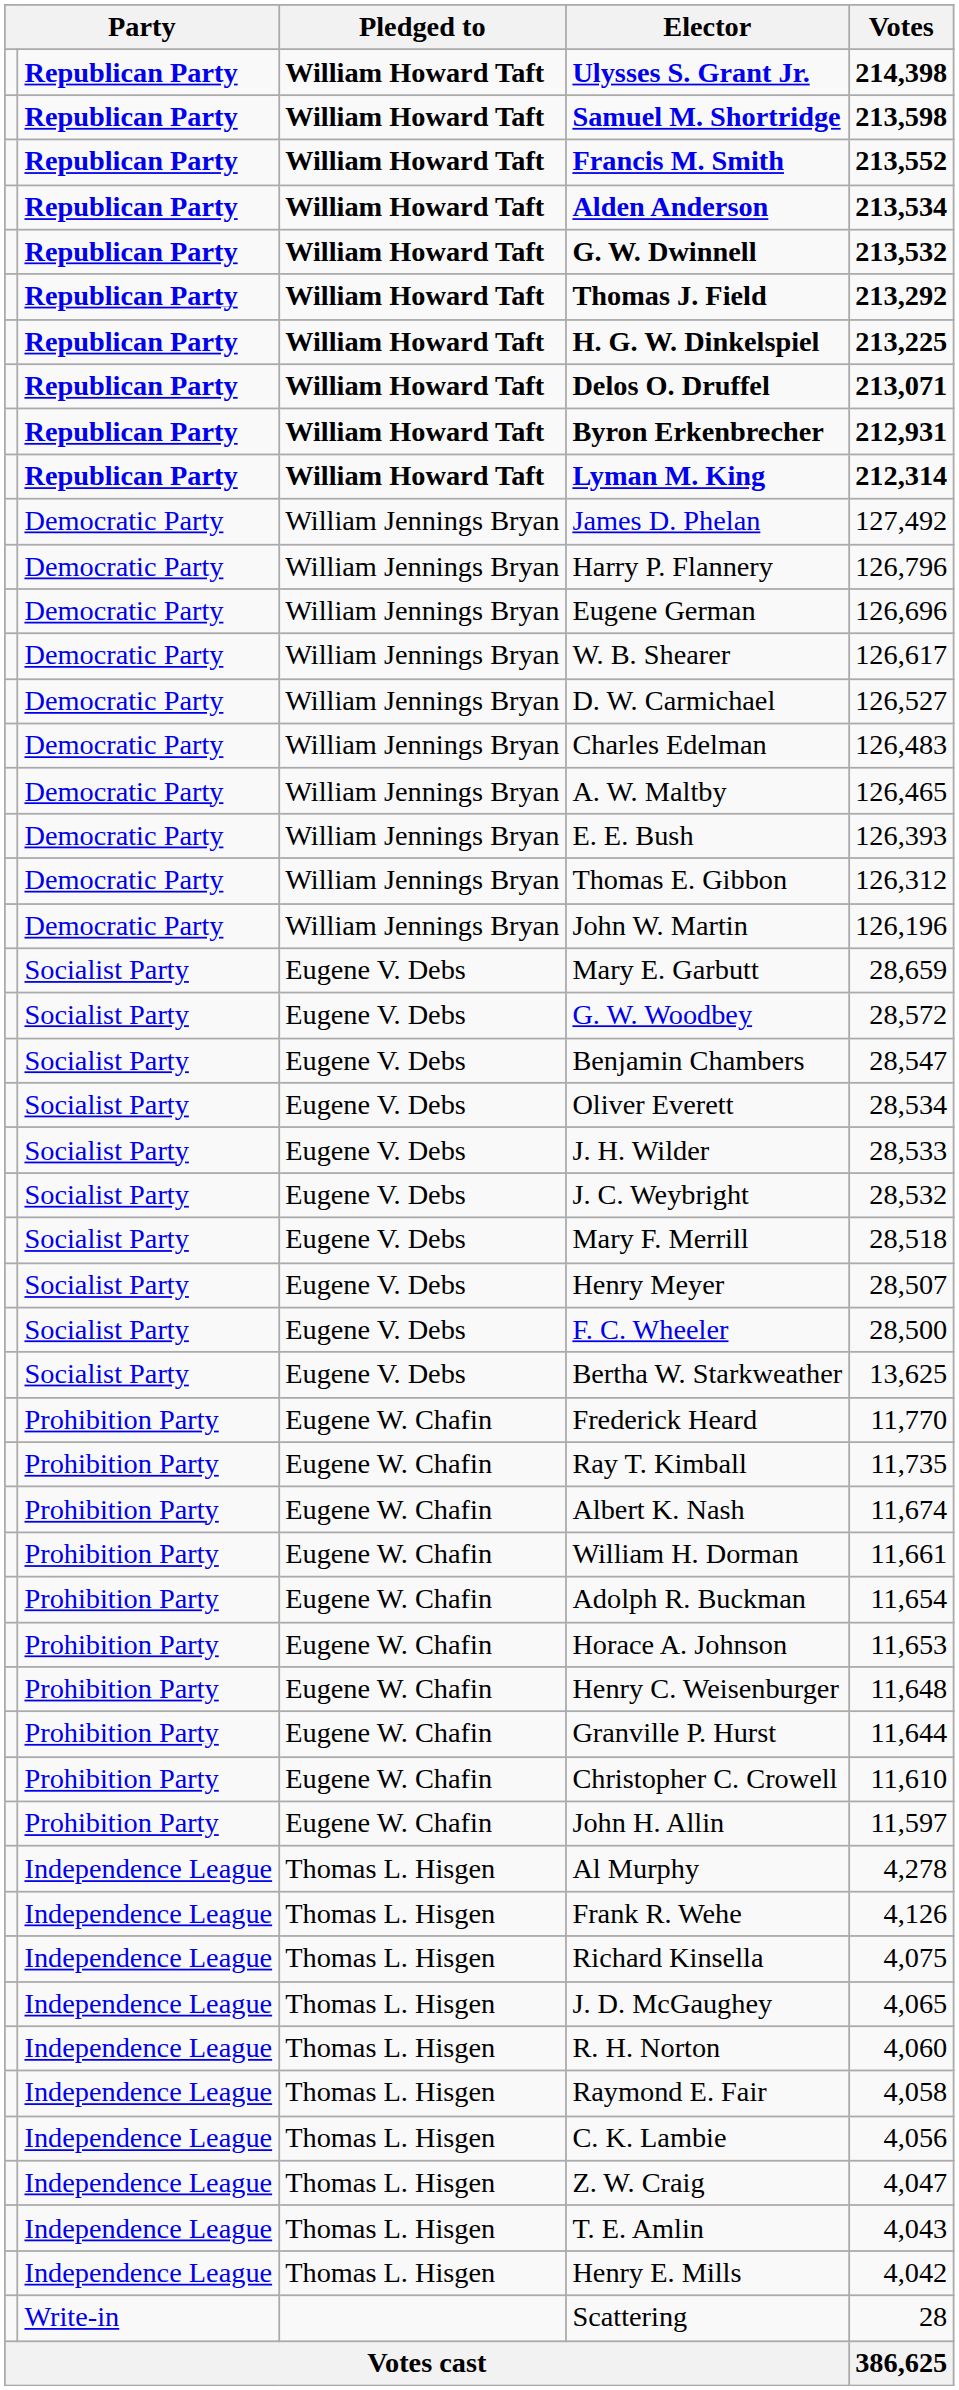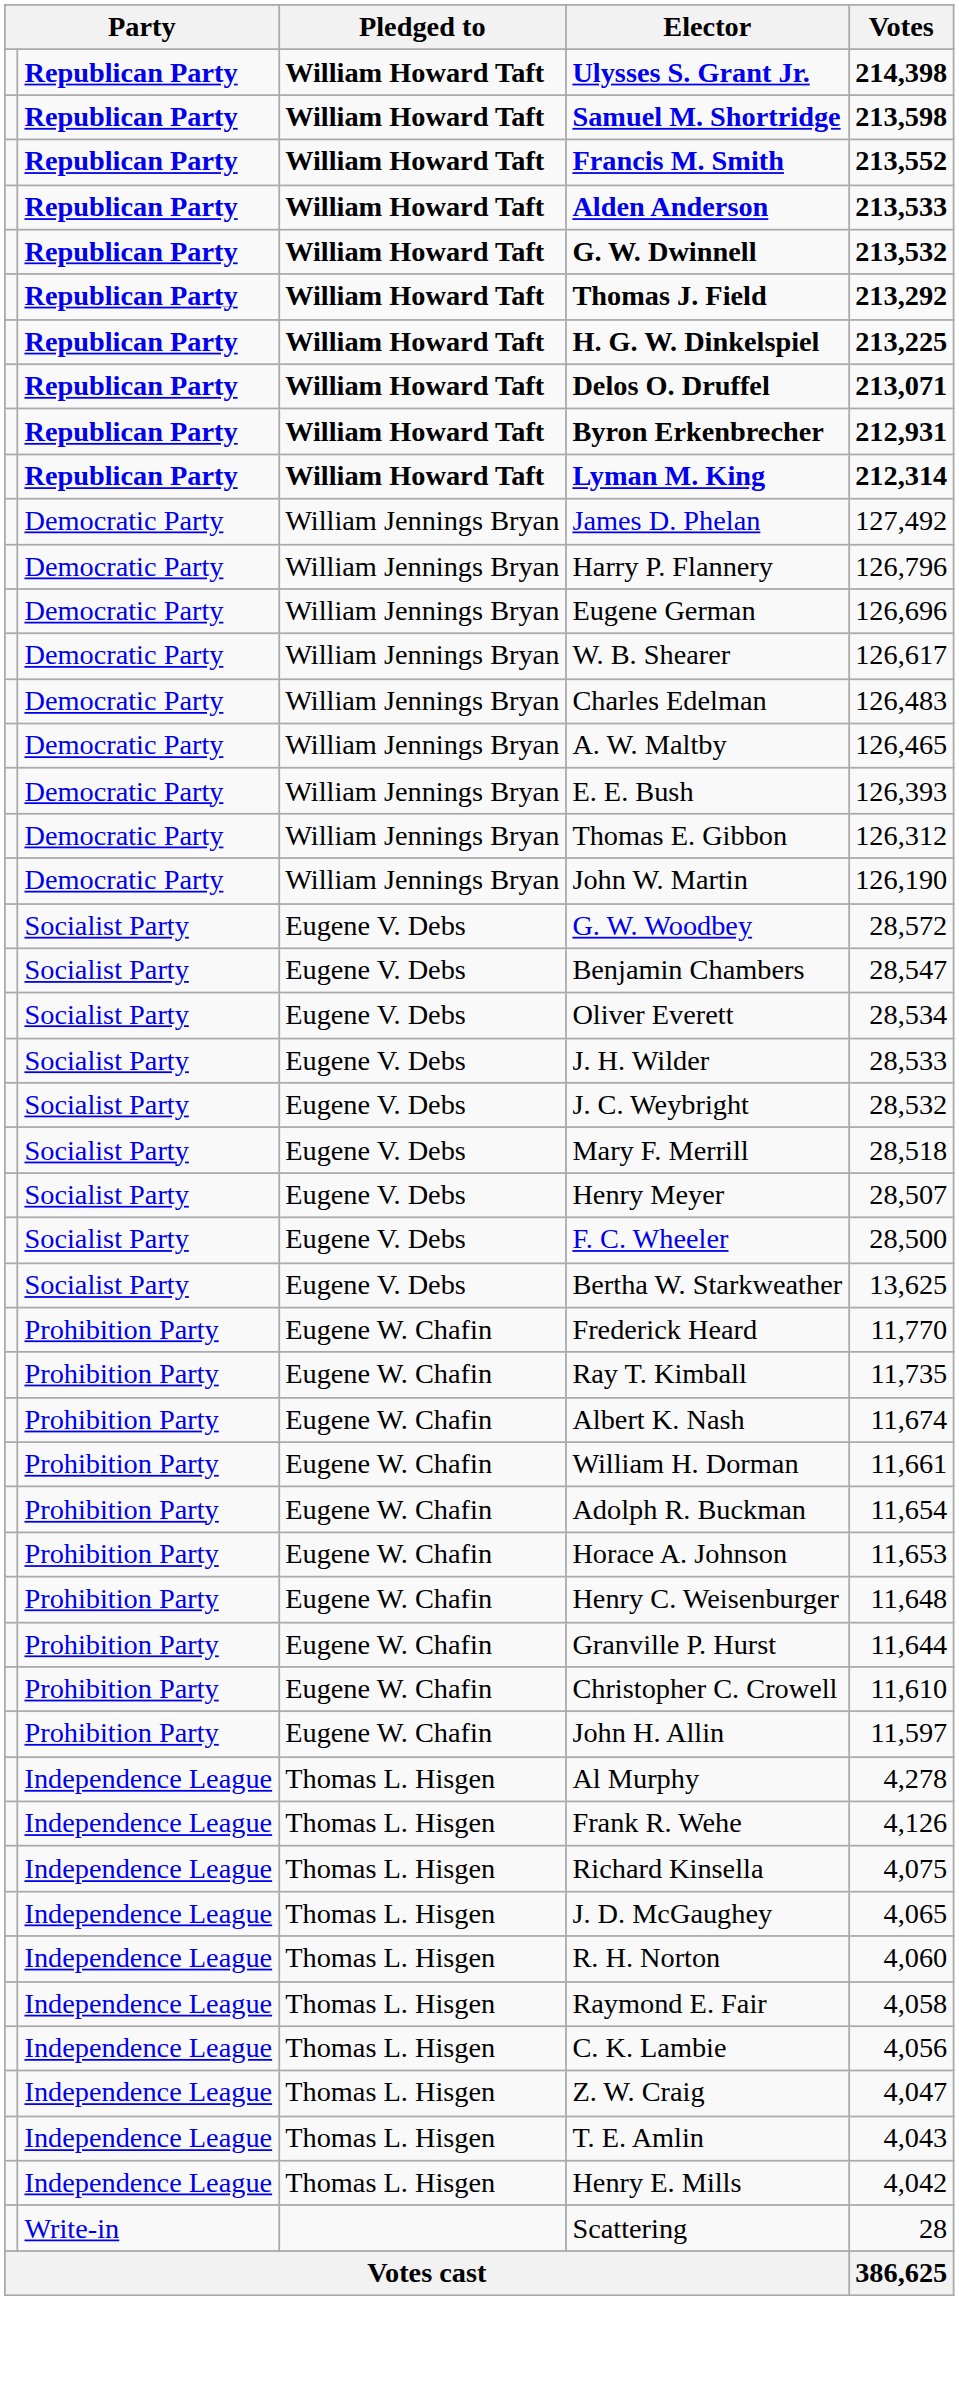Alden Anderson | Votes: 213,534 -> 213,533
- row: Democratic Party | William Jennings Bryan | D. W. Carmichael | 126,527
John W. Martin | Votes: 126,196 -> 126,190
- row: Socialist Party | Eugene V. Debs | Mary E. Garbutt | 28,659
